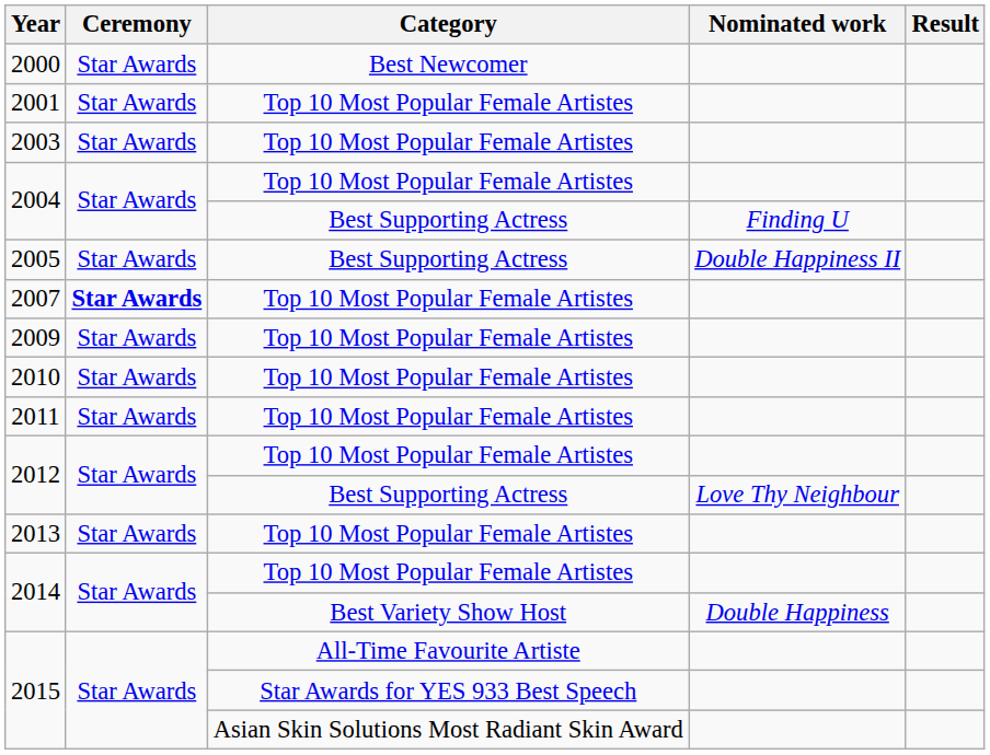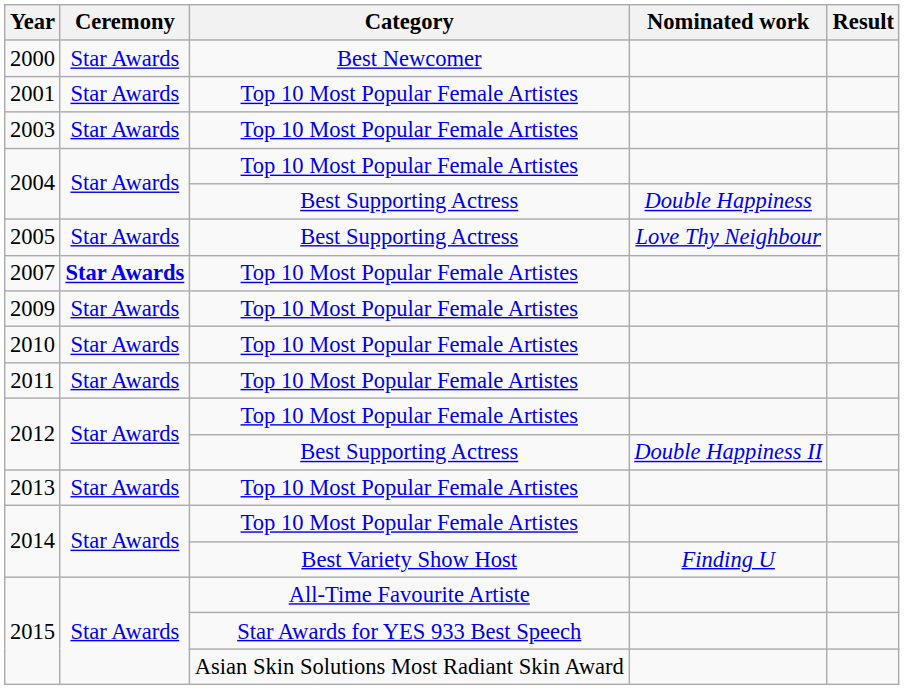2004 / Best Supporting Actress | Nominated work: Finding U -> Double Happiness
2005 | Nominated work: Double Happiness II -> Love Thy Neighbour
2012 / Best Supporting Actress | Nominated work: Love Thy Neighbour -> Double Happiness II
2014 / Best Variety Show Host | Nominated work: Double Happiness -> Finding U
